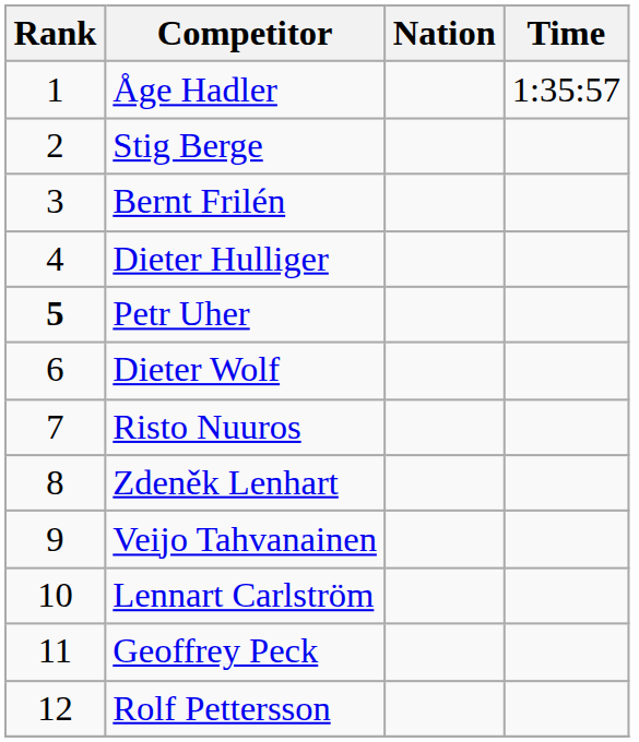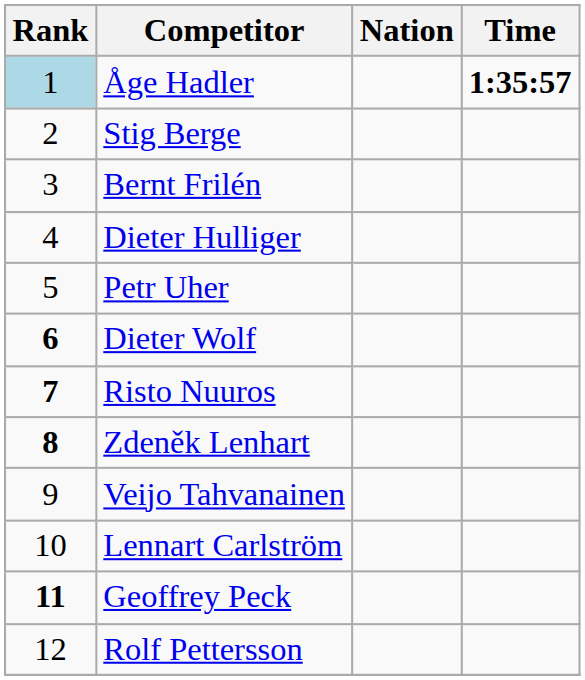Åge Hadler | Rank: no background -> lightblue background
Åge Hadler | Time: normal -> bold
Petr Uher | Rank: bold -> normal
Dieter Wolf | Rank: normal -> bold
Risto Nuuros | Rank: normal -> bold
Zdeněk Lenhart | Rank: normal -> bold
Geoffrey Peck | Rank: normal -> bold
